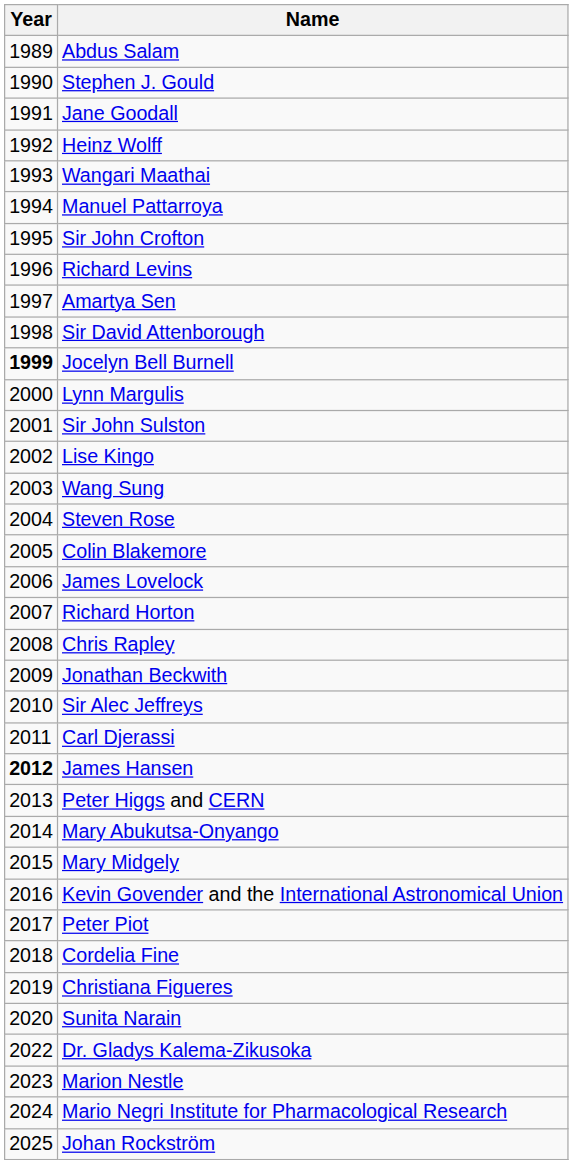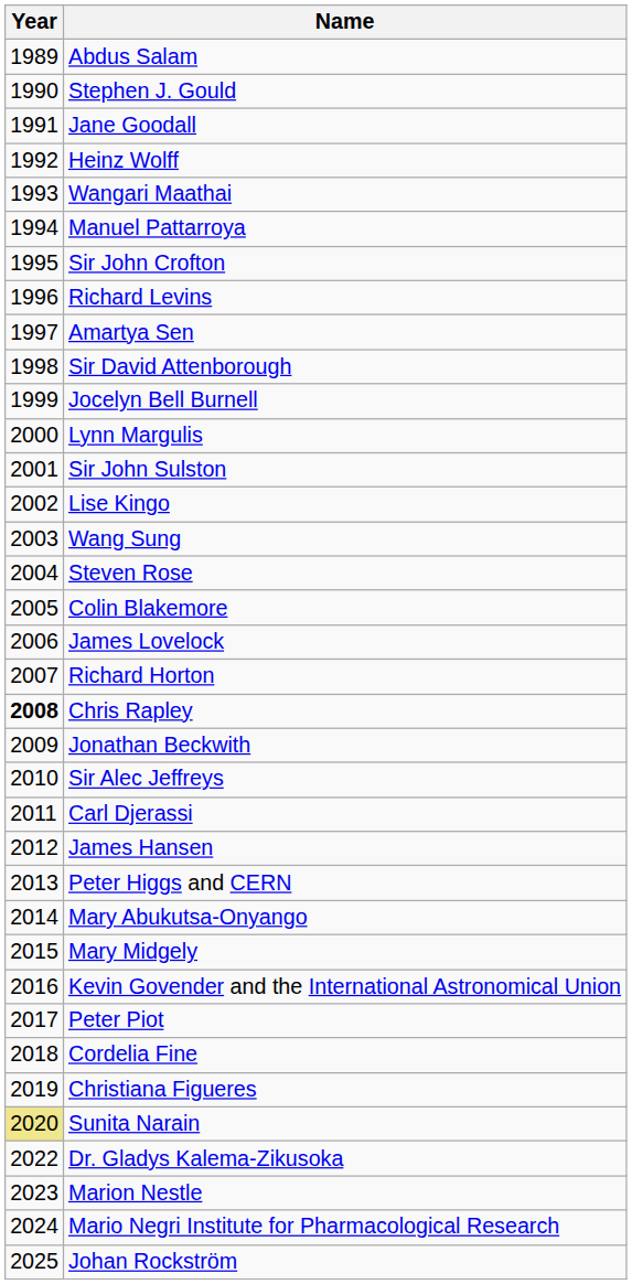Jocelyn Bell Burnell | Year: bold -> normal
Chris Rapley | Year: normal -> bold
James Hansen | Year: bold -> normal
Sunita Narain | Year: no background -> khaki background
